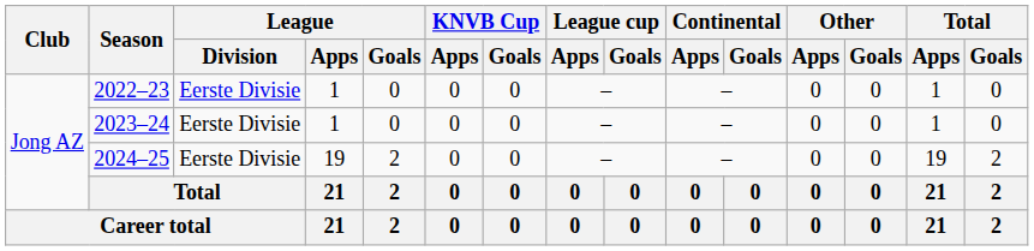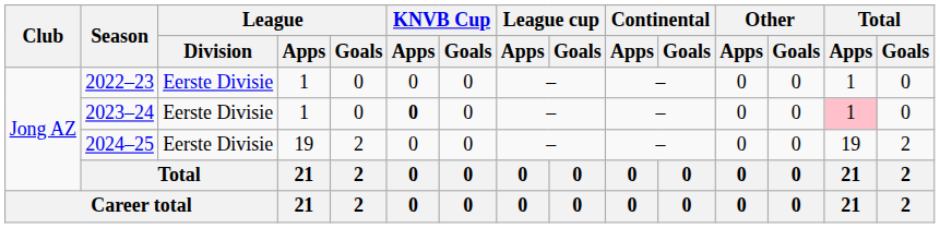2023–24 | KNVB Cup / Apps: normal -> bold
2023–24 | Total / Apps: no background -> pink background
